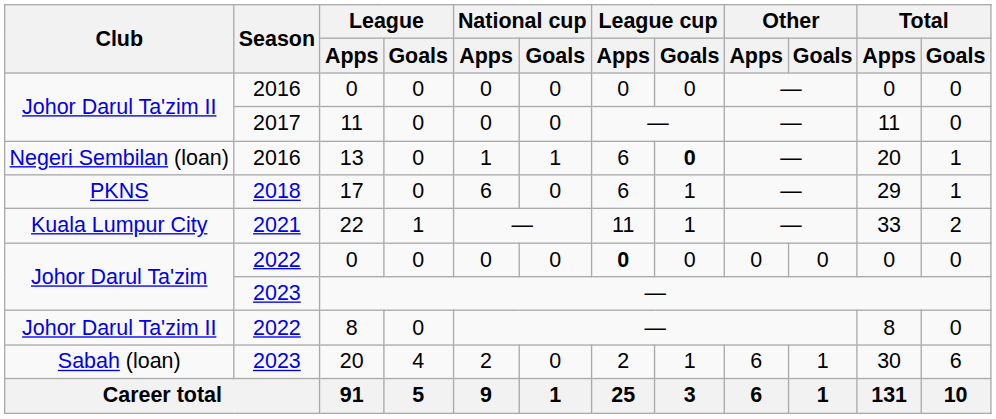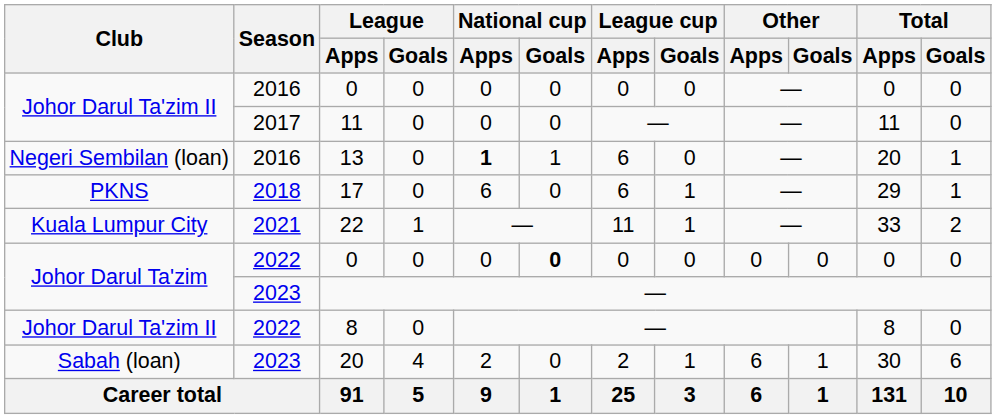13 | National cup / Apps: normal -> bold
13 | League cup / Goals: bold -> normal
Johor Darul Ta'zim / 0 | National cup / Goals: normal -> bold
Johor Darul Ta'zim / 0 | League cup / Apps: bold -> normal
